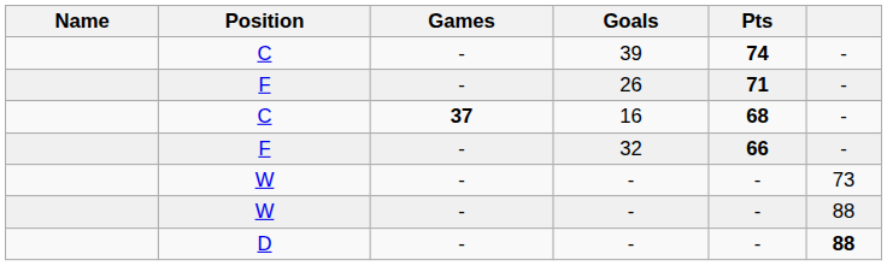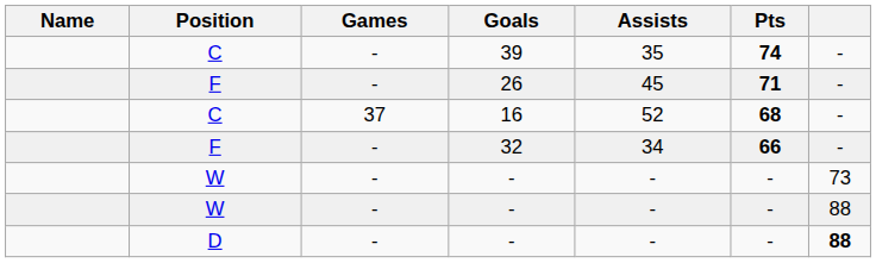+ column: Assists | 35 | 45 | 52 | 34 | - | - | -
16 | Games: bold -> normal
